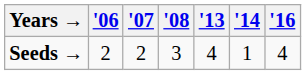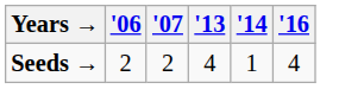- column: '08 | 3
